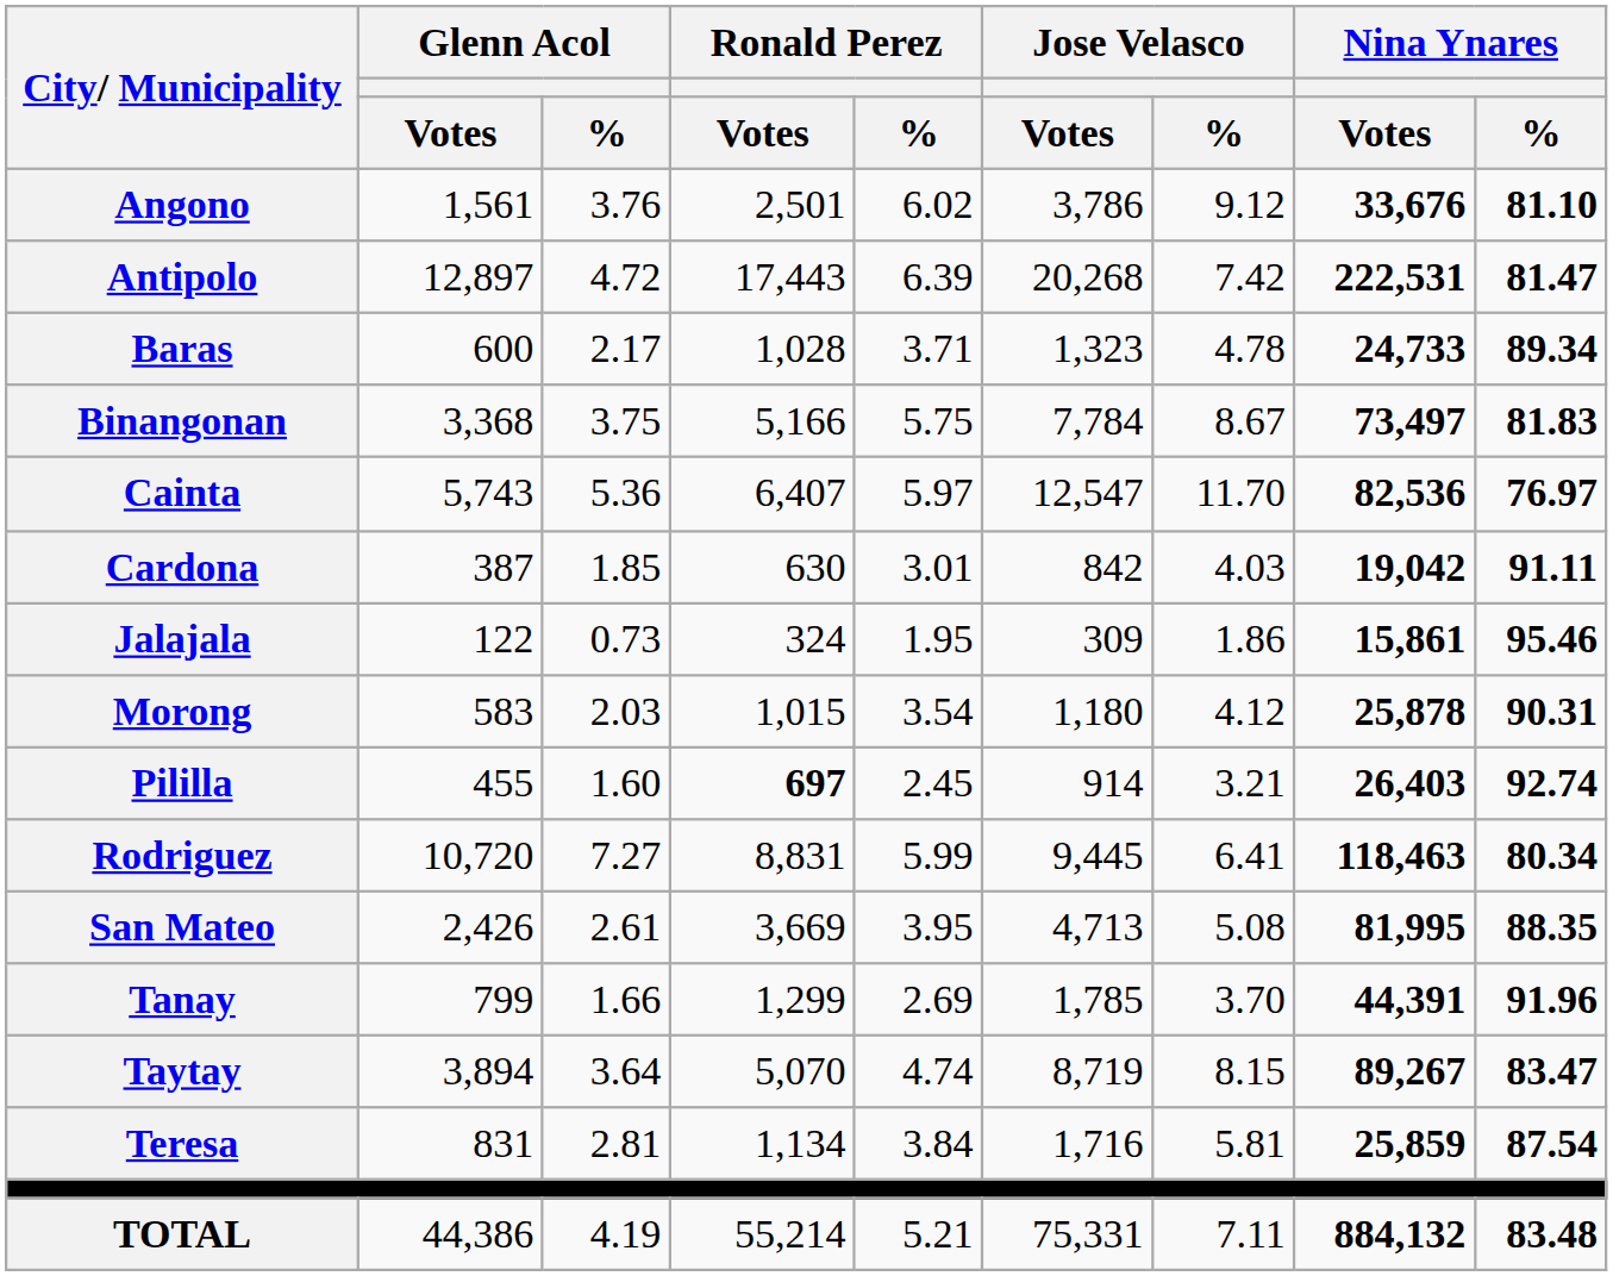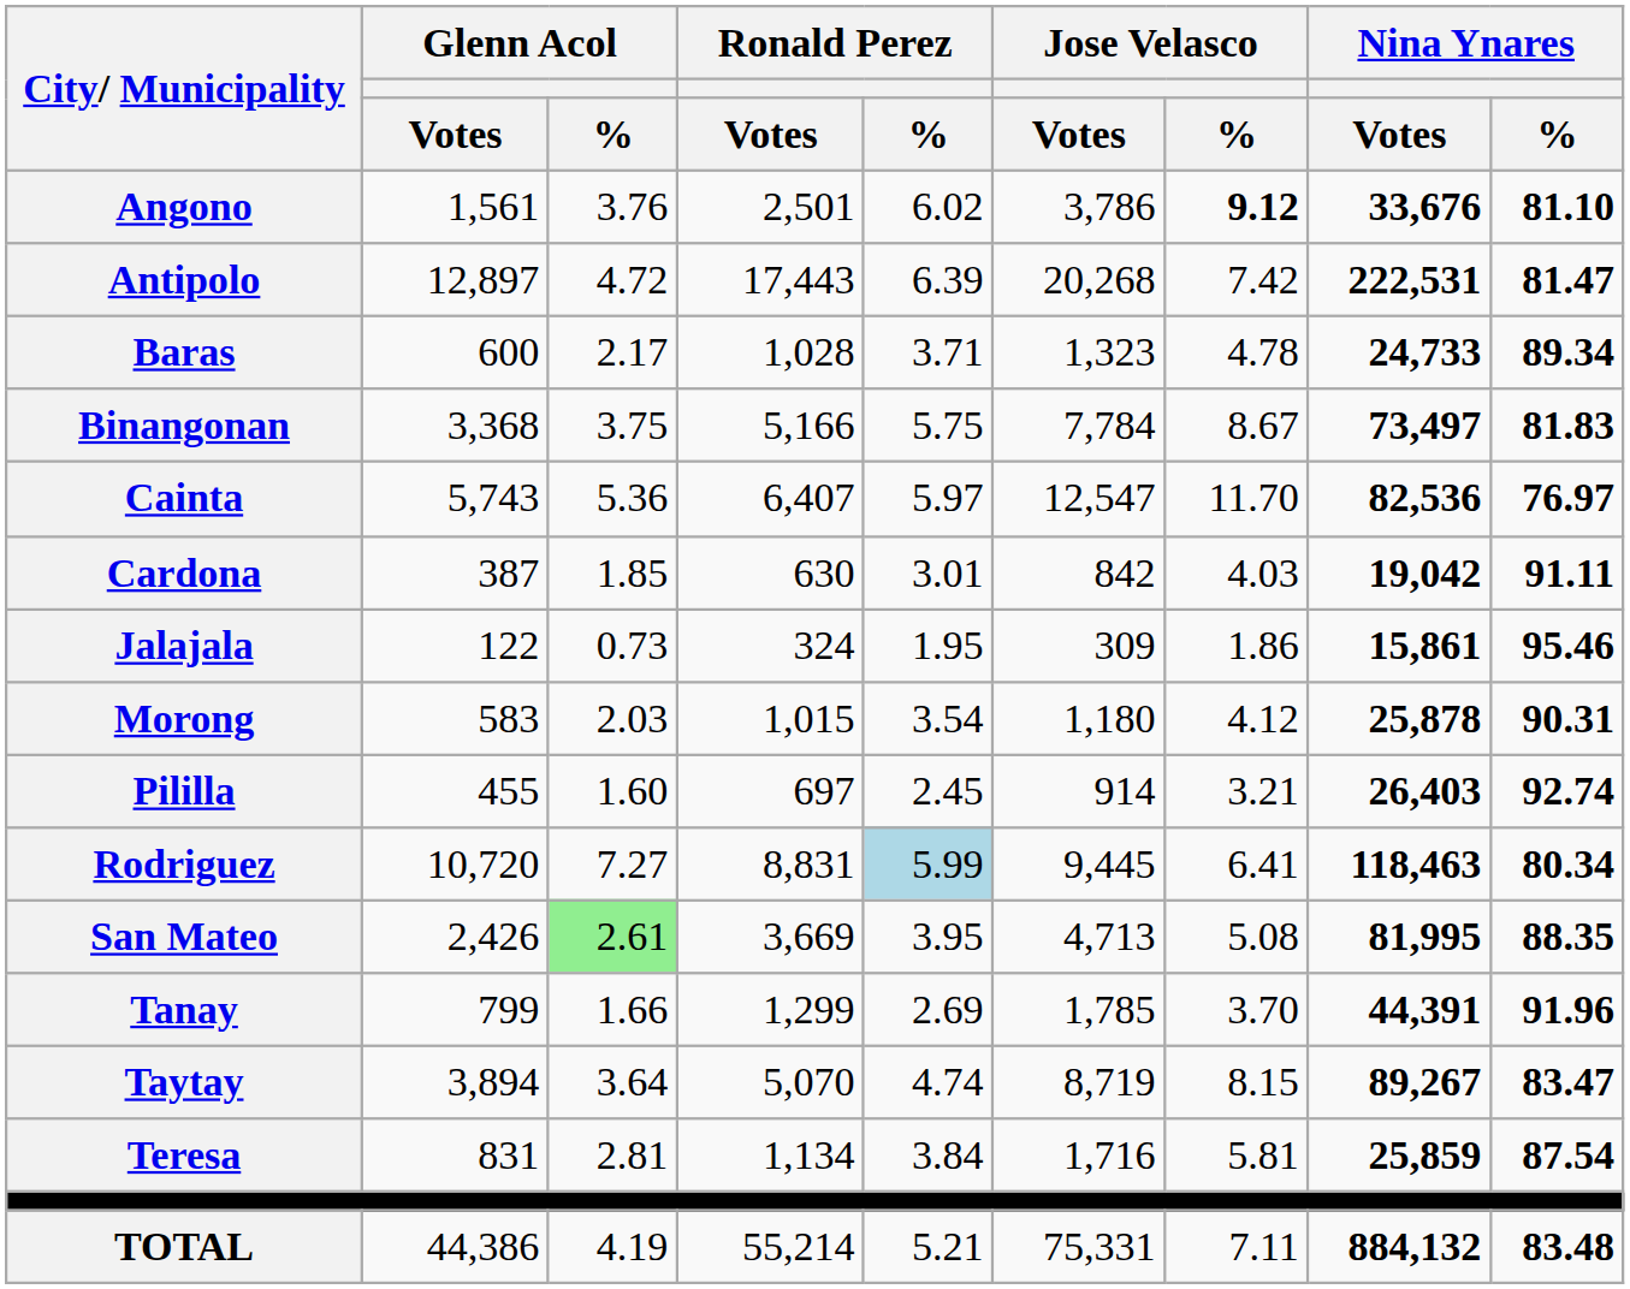Angono | Jose Velasco / %: normal -> bold
Pililla | Ronald Perez / Votes: bold -> normal
Rodriguez | Ronald Perez / %: no background -> lightblue background
San Mateo | Glenn Acol / %: no background -> lightgreen background
